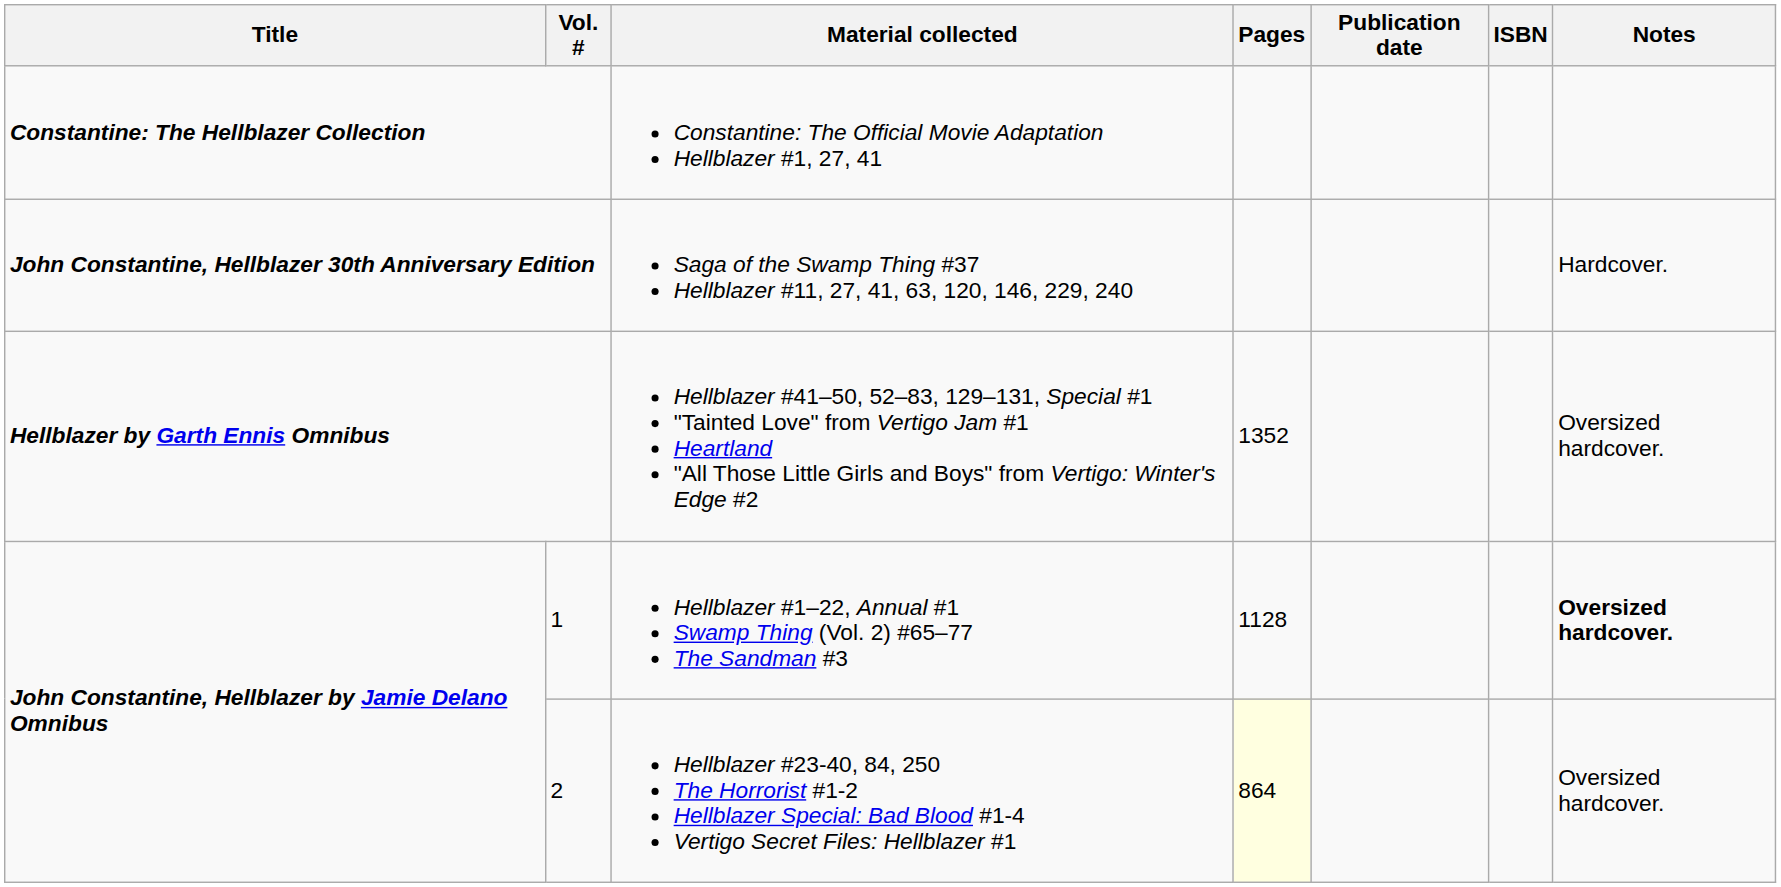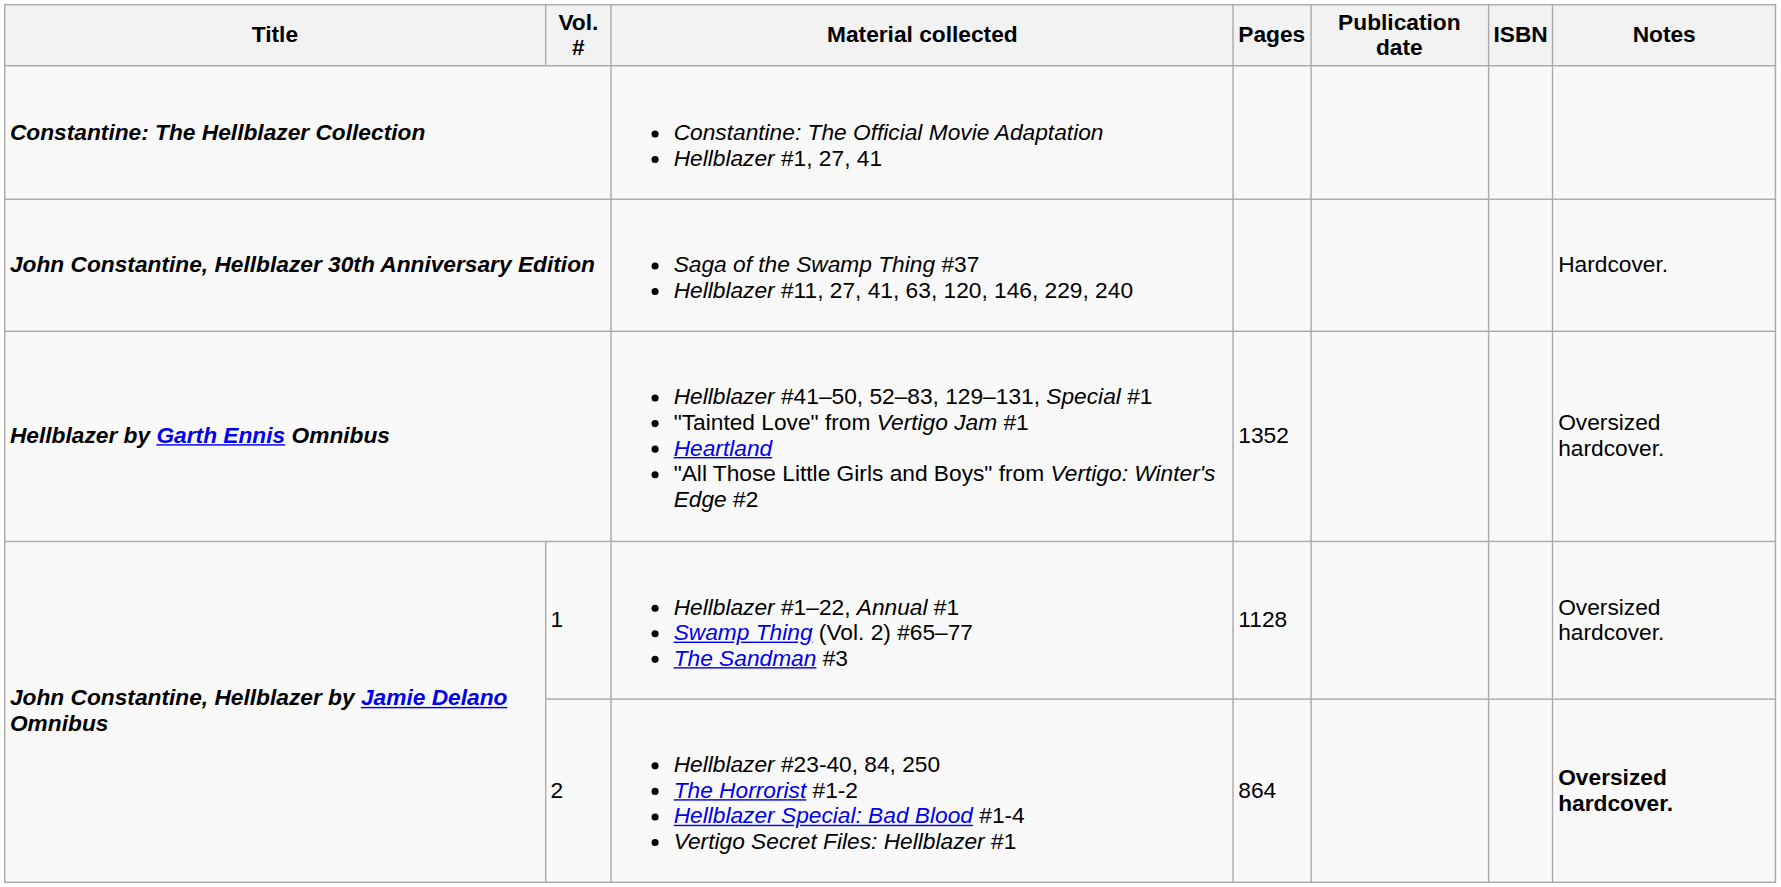1 | Notes: bold -> normal
2 | Pages: lightyellow background -> no background
2 | Notes: normal -> bold
